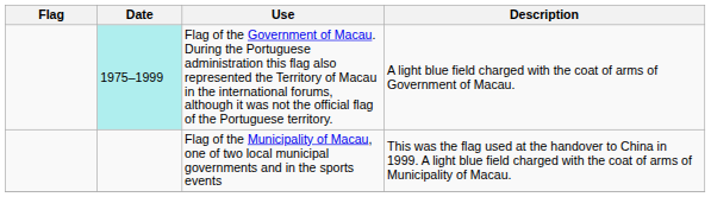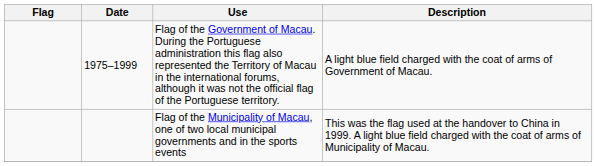row 2 | Date: paleturquoise background -> no background
